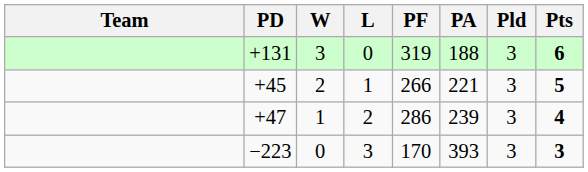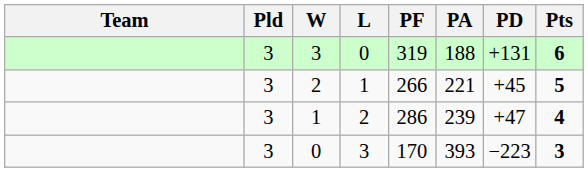columns swapped: Pld <-> PD
